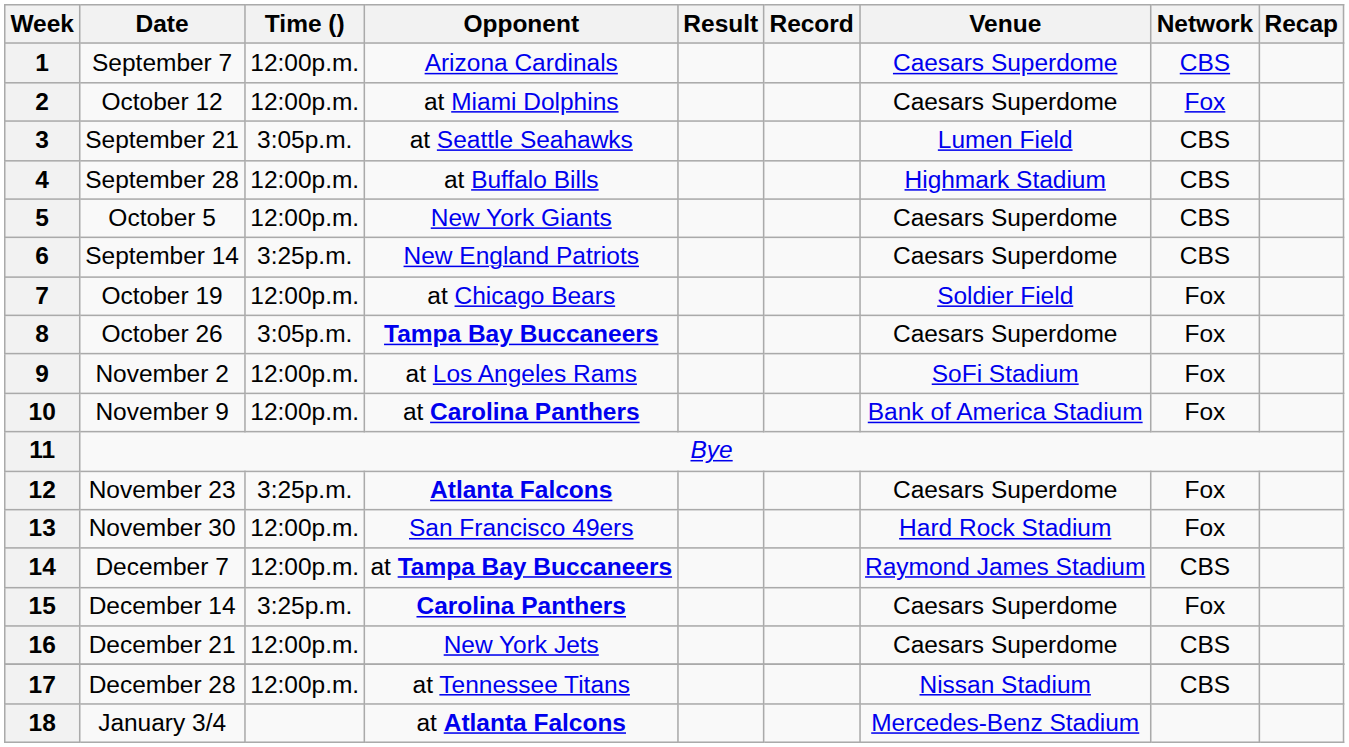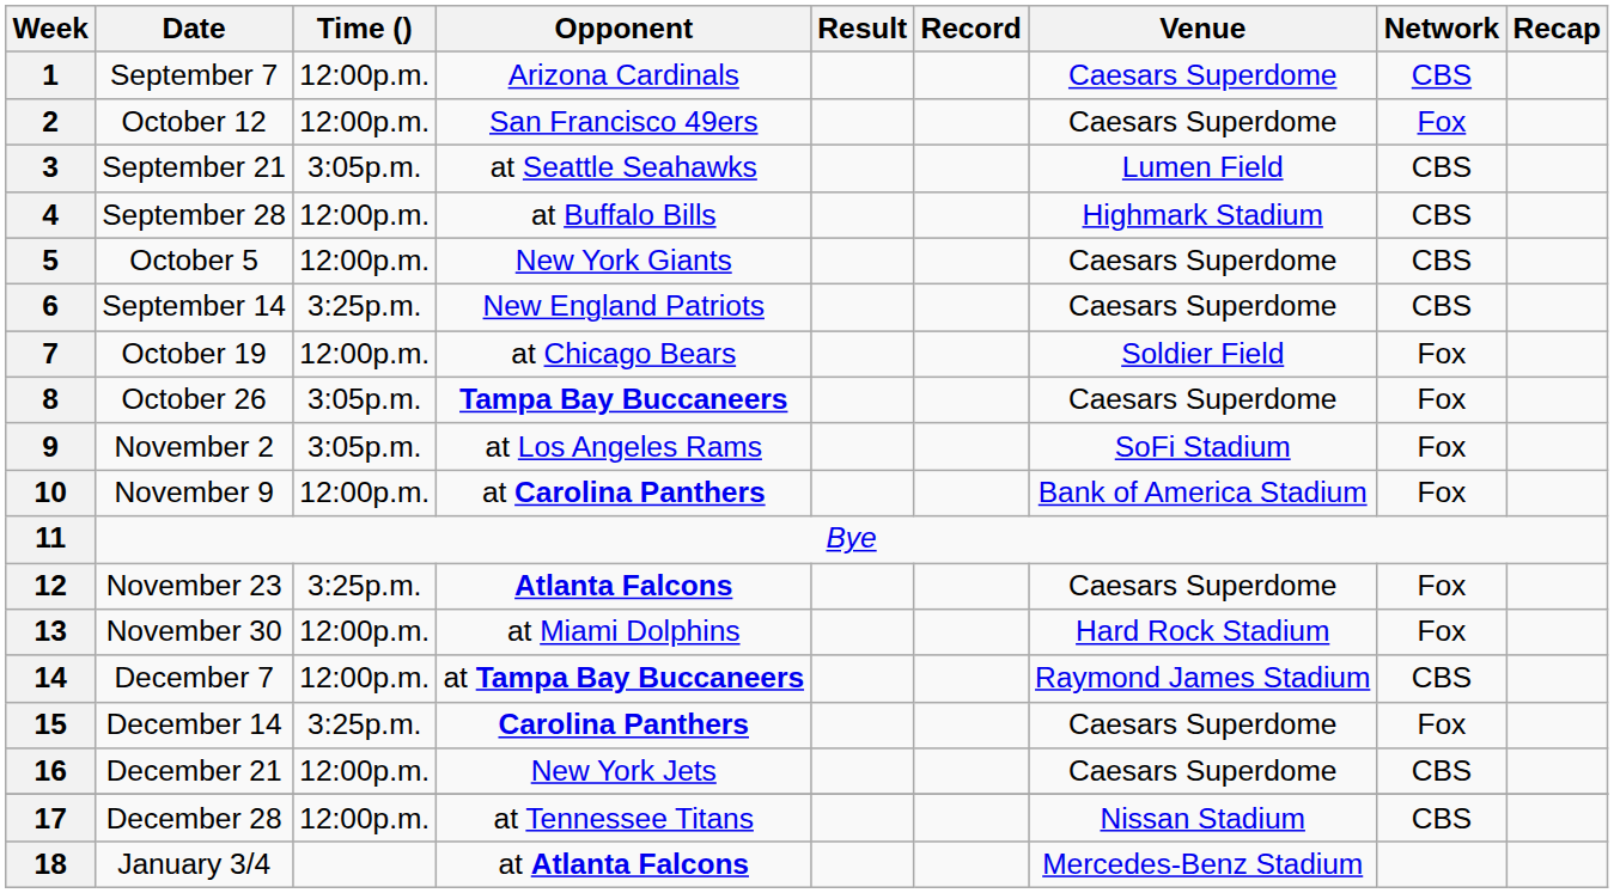2 | Opponent: at Miami Dolphins -> San Francisco 49ers
9 | Time (): 12:00p.m. -> 3:05p.m.
13 | Opponent: San Francisco 49ers -> at Miami Dolphins
